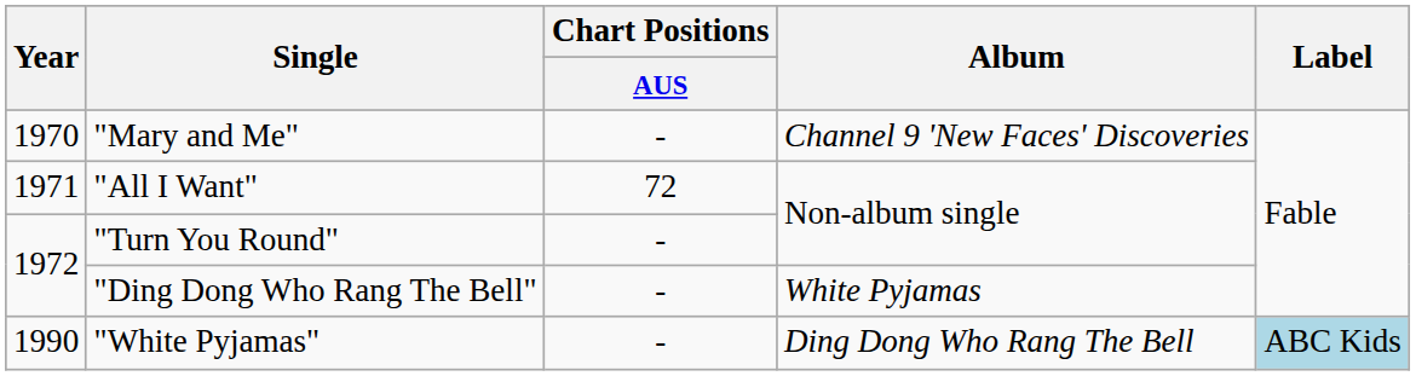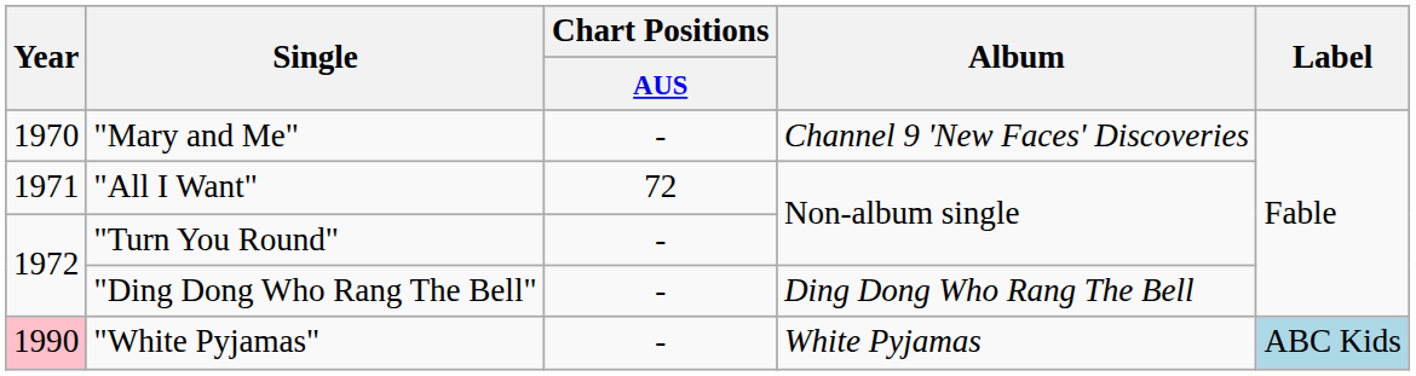"Ding Dong Who Rang The Bell" | Album: White Pyjamas -> Ding Dong Who Rang The Bell
"White Pyjamas" | Year: no background -> pink background
"White Pyjamas" | Album: Ding Dong Who Rang The Bell -> White Pyjamas
